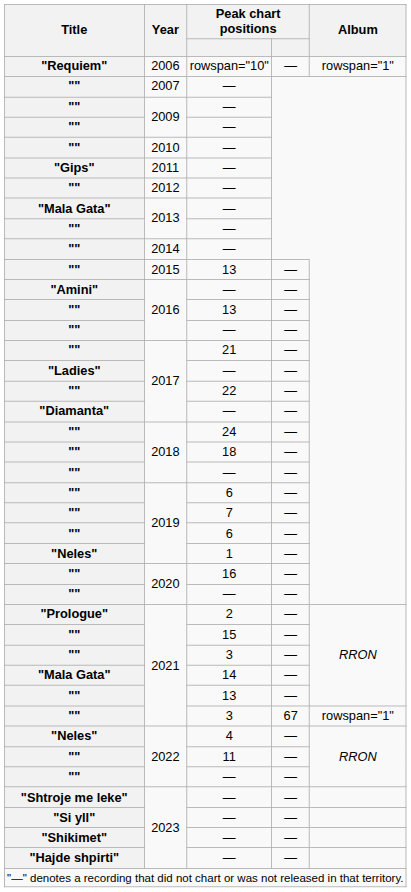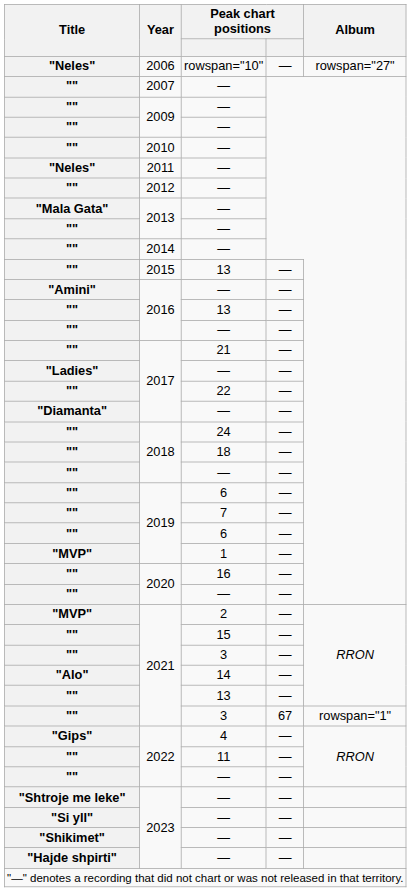2006 | Title: "Requiem" -> "Neles"
2006 | Album: rowspan="1" -> rowspan="27"
2011 | Title: "Gips" -> "Neles"
2019 / 1 | Title: "Neles" -> "MVP"
2021 / 2 | Title: "Prologue" -> "MVP"
2021 / 14 | Title: "Mala Gata" -> "Alo"
2022 / 4 | Title: "Neles" -> "Gips"
